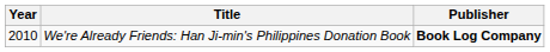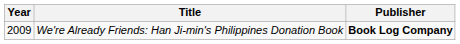row 2 | Year: 2010 -> 2009
